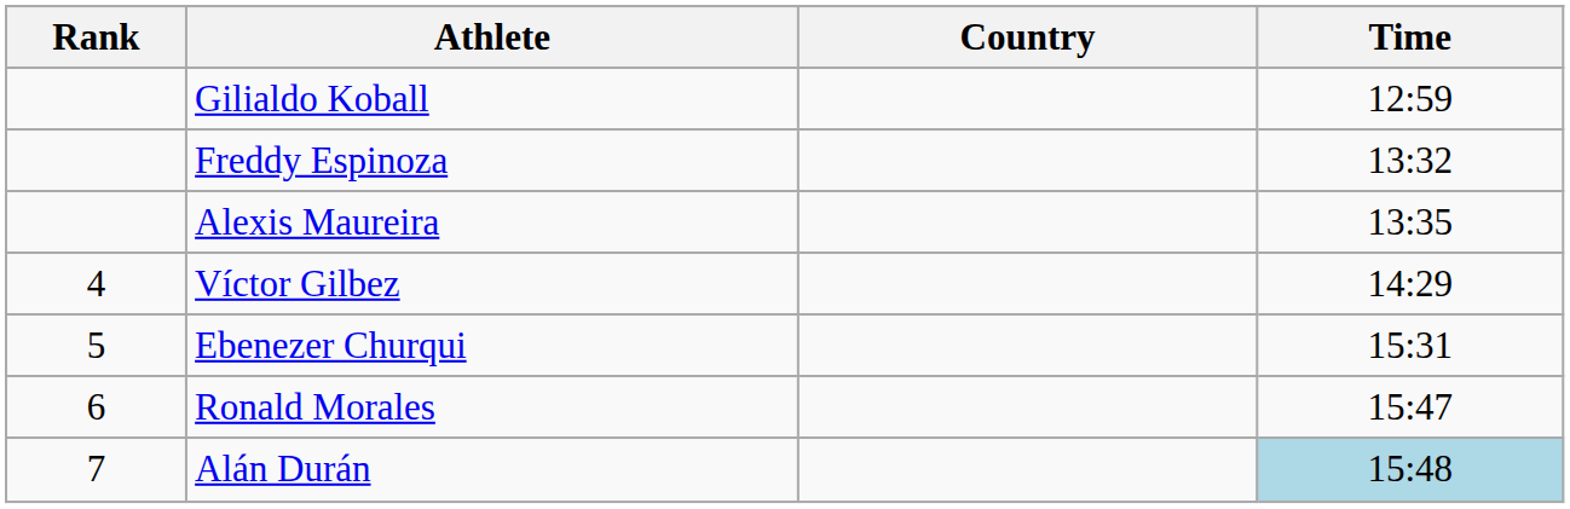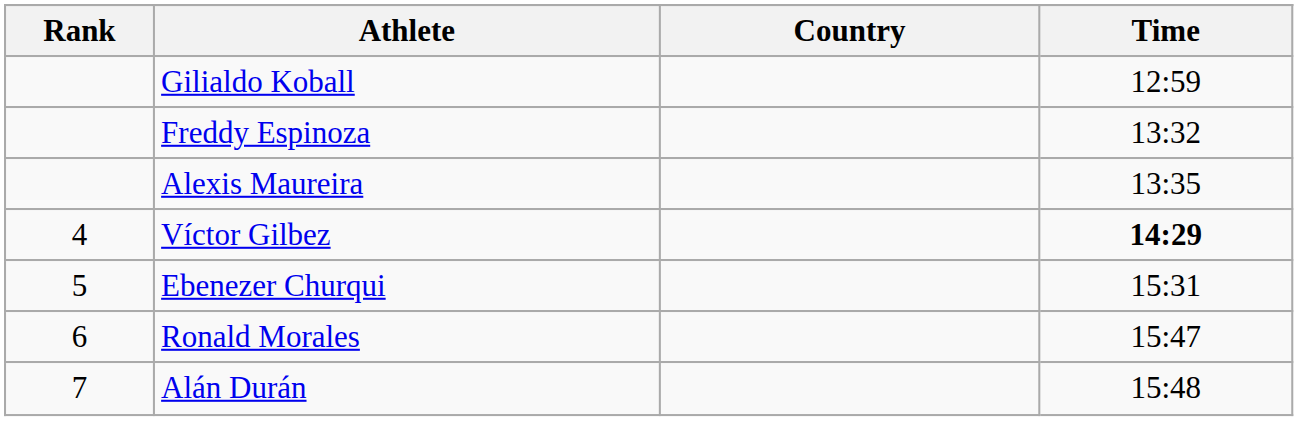Víctor Gilbez | Time: normal -> bold
Alán Durán | Time: lightblue background -> no background
